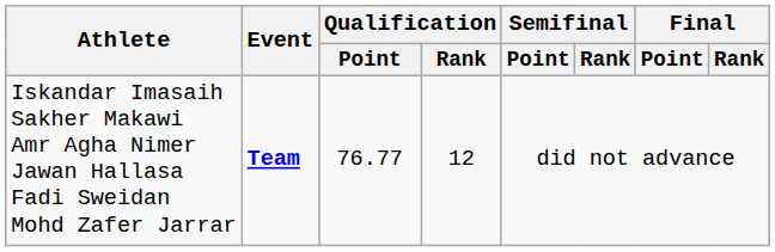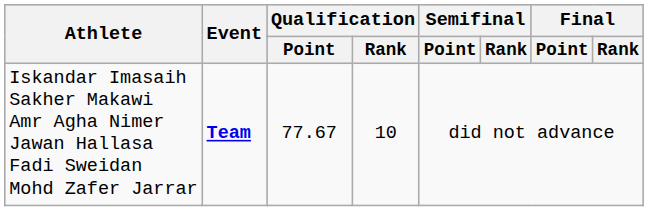row 3 | Qualification / Point: 76.77 -> 77.67
row 3 | Qualification / Rank: 12 -> 10
